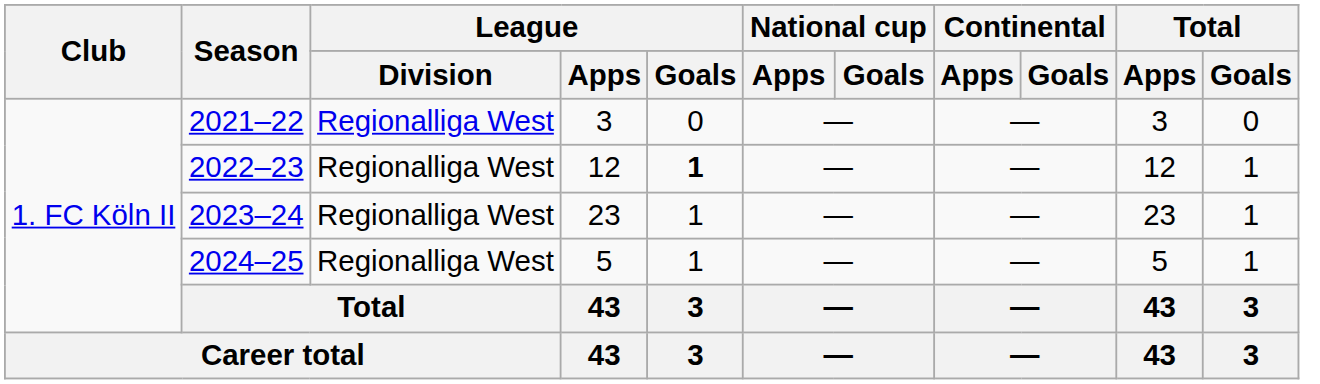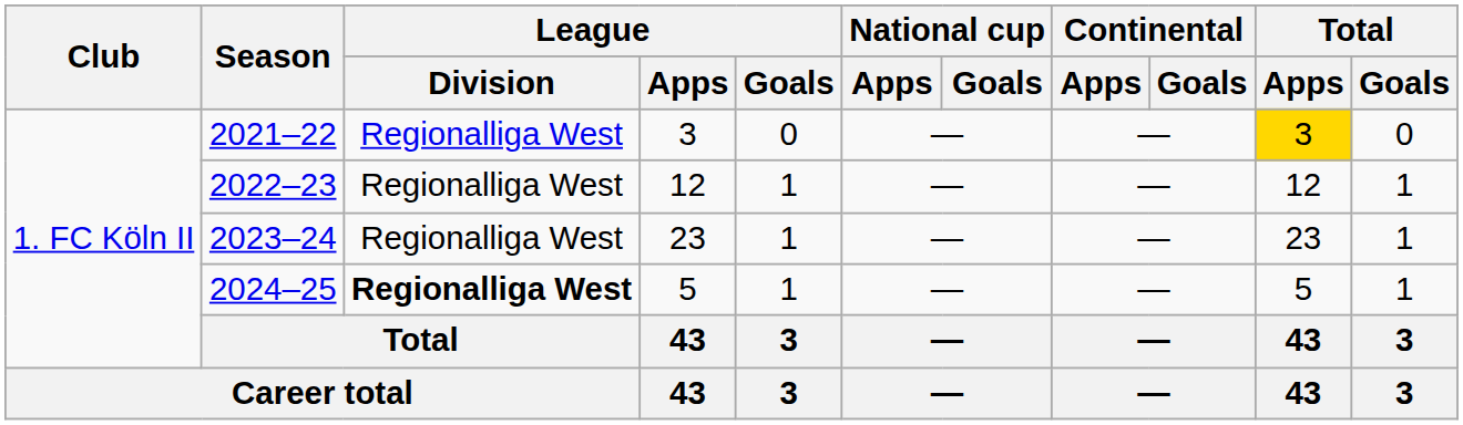2021–22 | Total / Apps: no background -> gold background
2022–23 | League / Goals: bold -> normal
2024–25 | League / Division: normal -> bold
